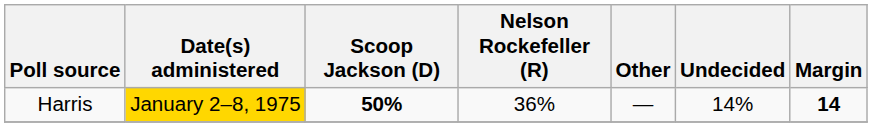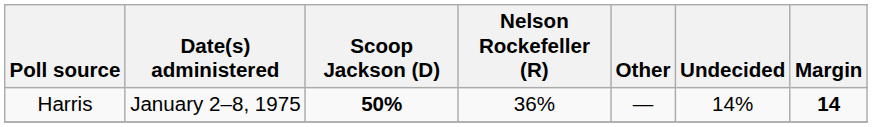Harris | Date(s) administered: gold background -> no background
